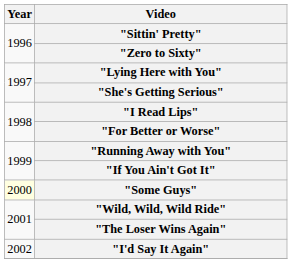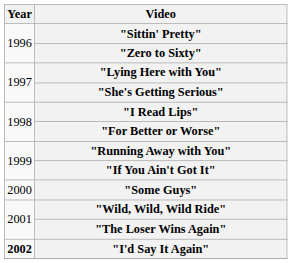"Some Guys" | Year: lightyellow background -> no background
"I'd Say It Again" | Year: normal -> bold
